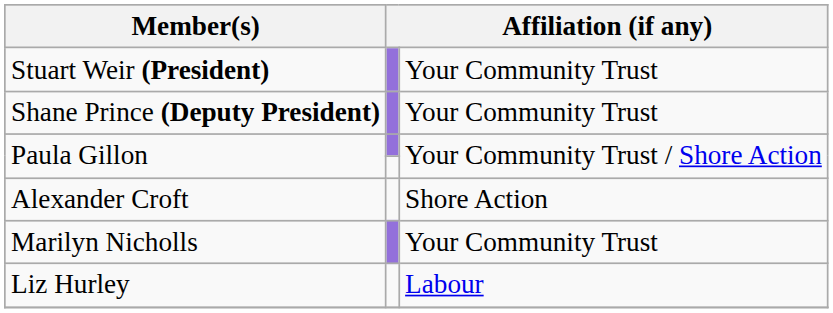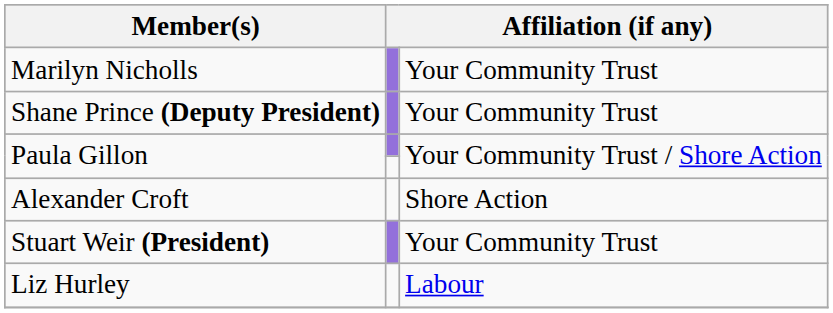rows swapped: Stuart Weir (President) <-> Marilyn Nicholls
